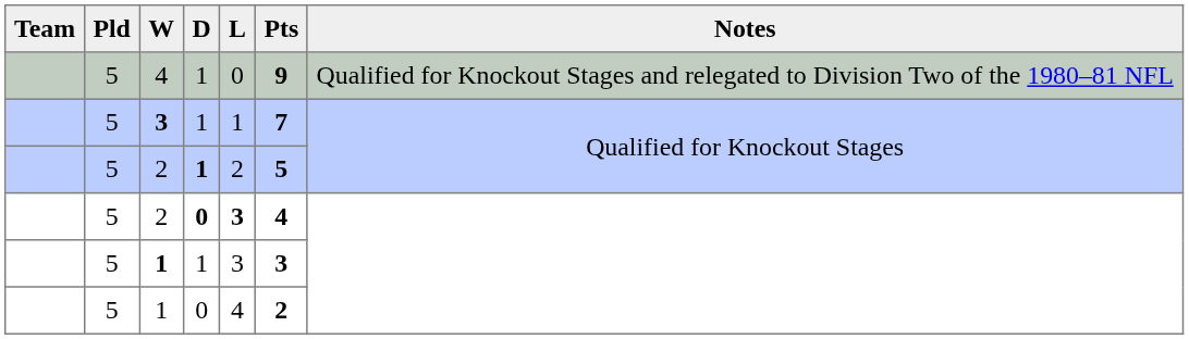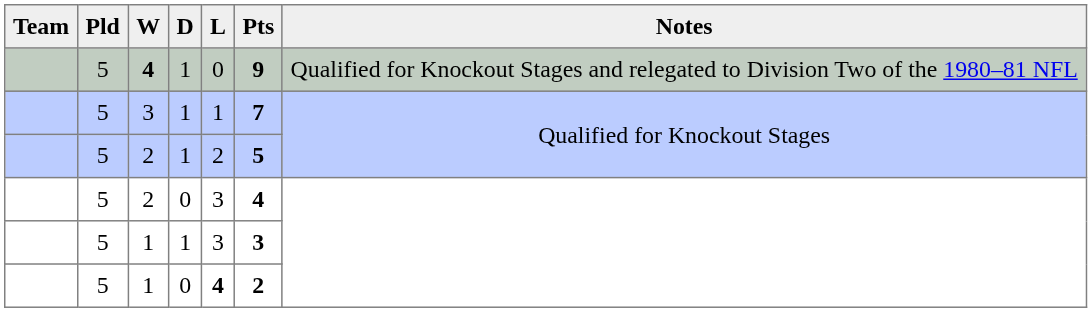row 2 | W: normal -> bold
row 3 | W: bold -> normal
row 4 | D: bold -> normal
row 5 | D: bold -> normal
row 5 | L: bold -> normal
row 6 | W: bold -> normal
row 7 | L: normal -> bold
